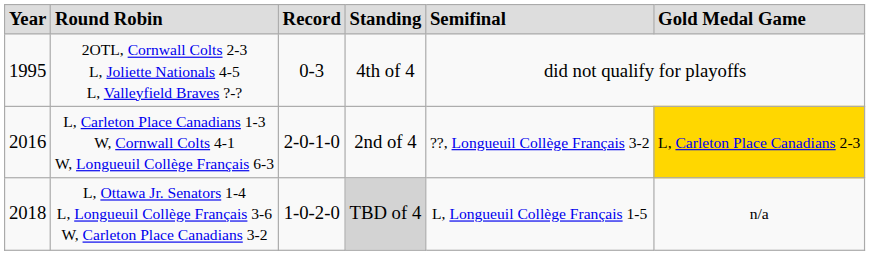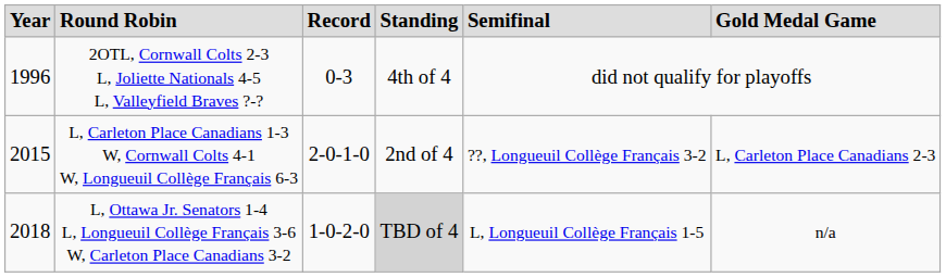row 2 | column 1: 1995 -> 1996
row 3 | column 1: 2016 -> 2015
row 3 | column 6: gold background -> no background
